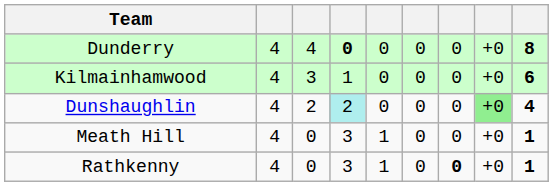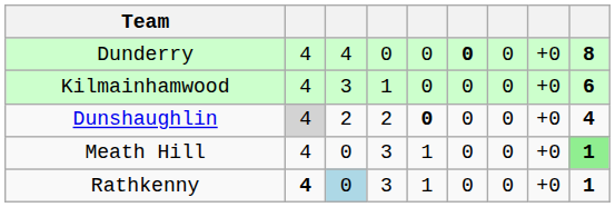Dunderry | column 4: bold -> normal
Dunderry | column 6: normal -> bold
Dunshaughlin | column 2: no background -> lightgrey background
Dunshaughlin | column 4: paleturquoise background -> no background
Dunshaughlin | column 5: normal -> bold
Dunshaughlin | column 8: lightgreen background -> no background
Meath Hill | column 9: no background -> lightgreen background
Rathkenny | column 2: normal -> bold
Rathkenny | column 3: no background -> lightblue background
Rathkenny | column 7: bold -> normal
